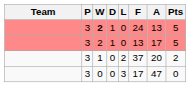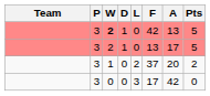row 2 | F: 24 -> 42
row 5 | A: 47 -> 42
